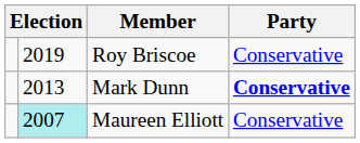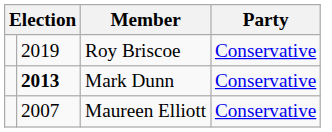Mark Dunn | column 2: normal -> bold
Mark Dunn | Party: bold -> normal
Maureen Elliott | column 2: paleturquoise background -> no background
